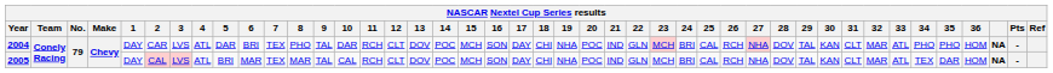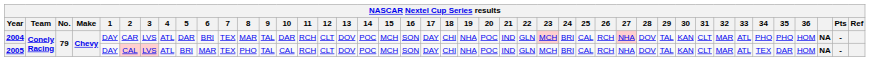2004 | 8: PHO -> MAR
2005 | 8: MAR -> PHO
